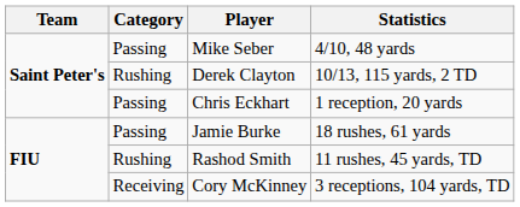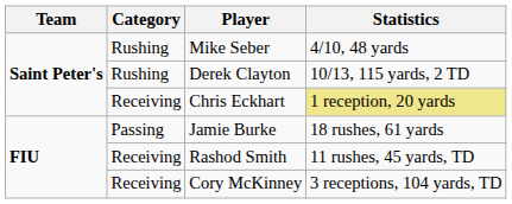Mike Seber | Category: Passing -> Rushing
Chris Eckhart | Category: Passing -> Receiving
Chris Eckhart | Statistics: no background -> khaki background
Rashod Smith | Category: Rushing -> Receiving
